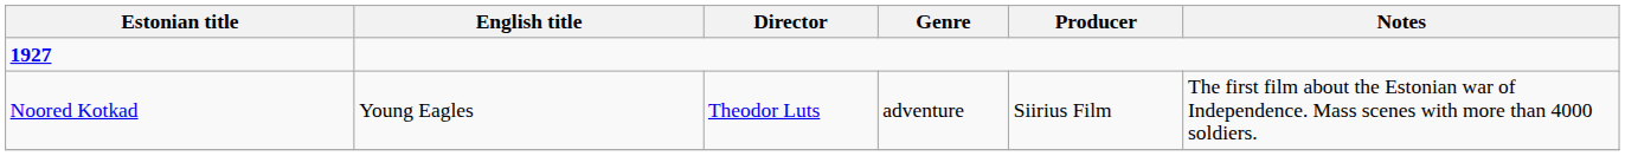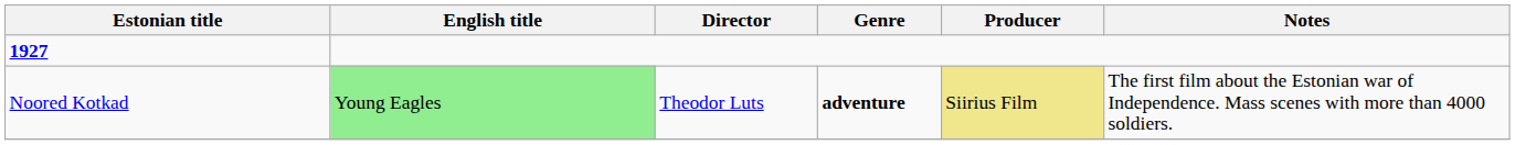Noored Kotkad | English title: no background -> lightgreen background
Noored Kotkad | Genre: normal -> bold
Noored Kotkad | Producer: no background -> khaki background
